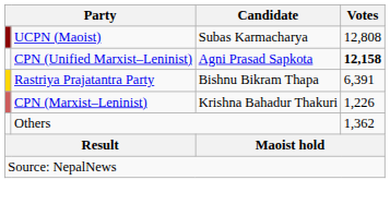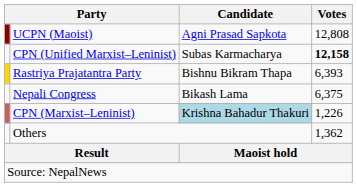UCPN (Maoist) | Candidate: Subas Karmacharya -> Agni Prasad Sapkota
CPN (Unified Marxist–Leninist) | Candidate: Agni Prasad Sapkota -> Subas Karmacharya
Rastriya Prajatantra Party | Votes: 6,391 -> 6,393
+ row: Nepali Congress | Bikash Lama | 6,375
CPN (Marxist–Leninist) | Candidate: no background -> lightblue background
